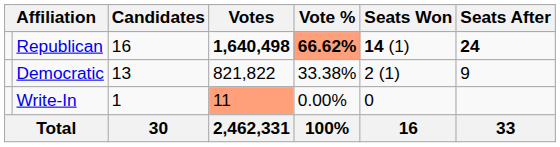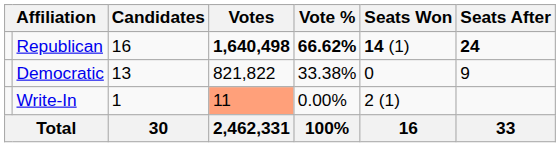Republican | Vote %: lightsalmon background -> no background
Democratic | Seats Won: 2 (1) -> 0
Write-In | Seats Won: 0 -> 2 (1)
